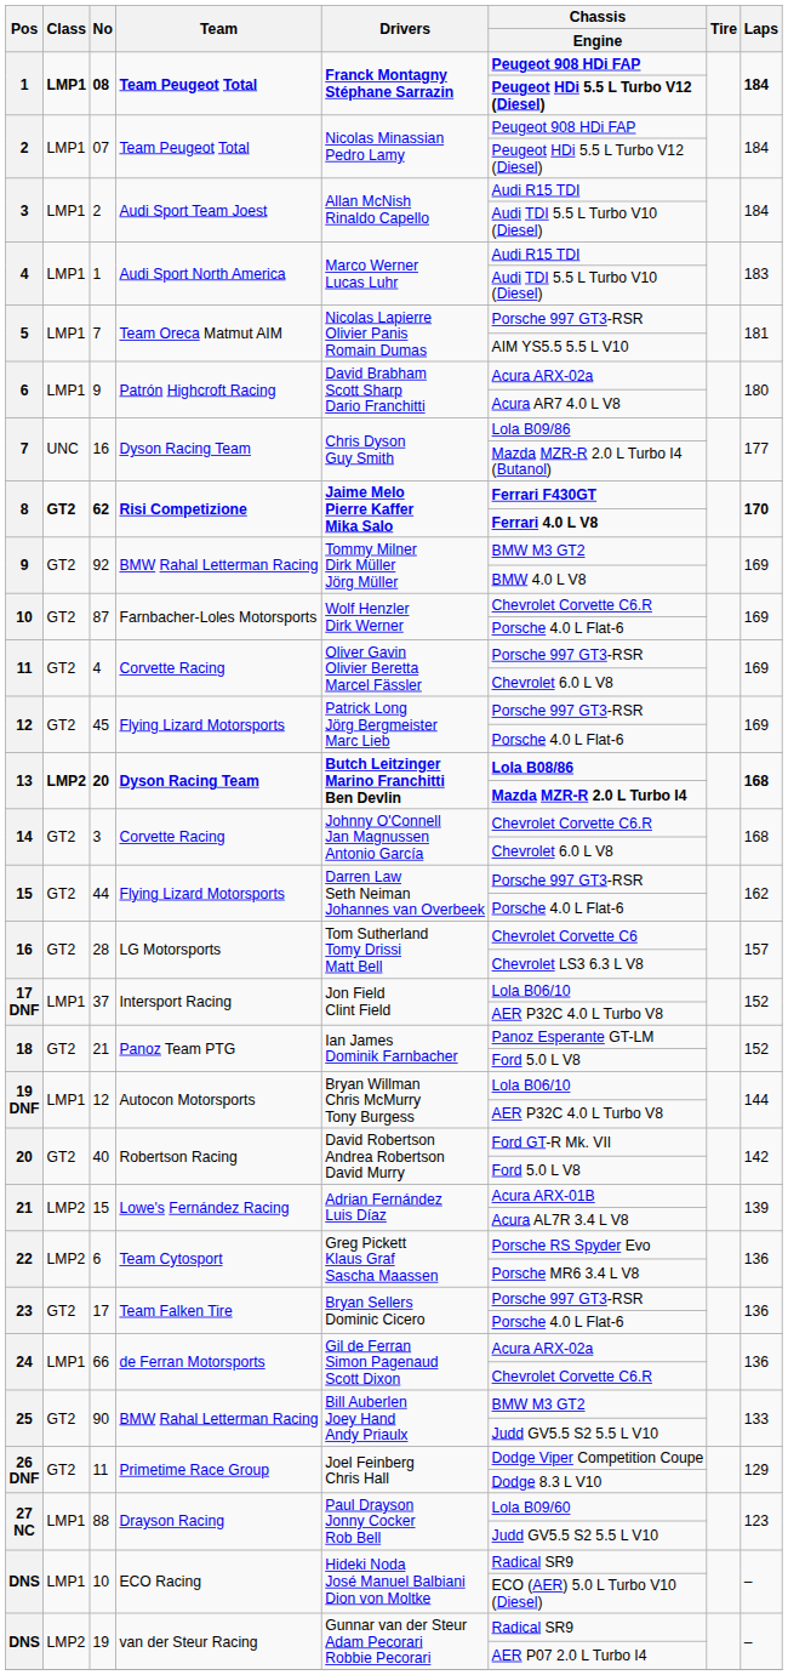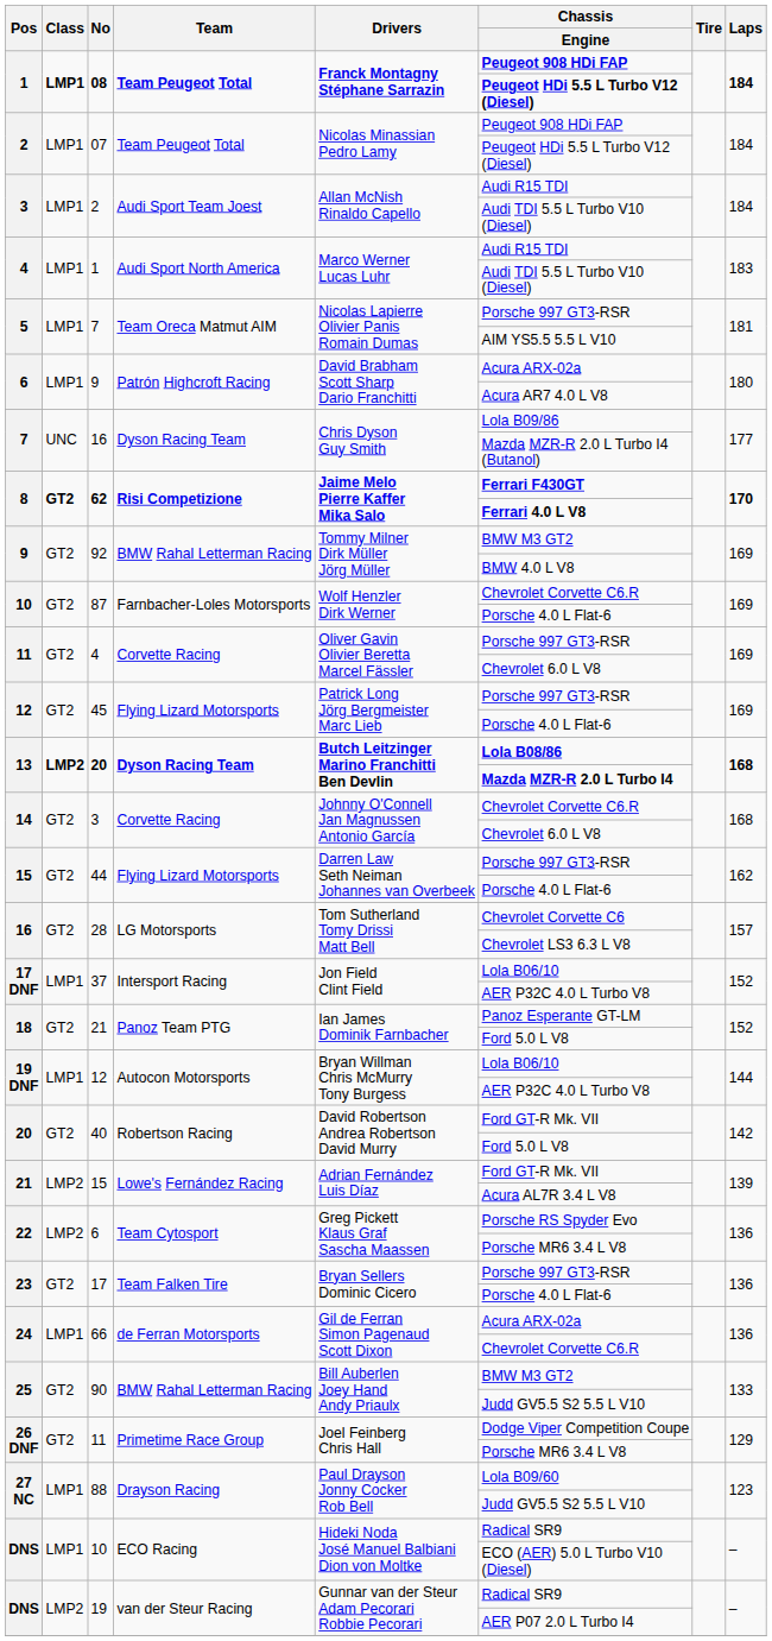row 43 | Chassis / Engine: Acura ARX-01B -> Ford GT-R Mk. VII
row 54 | Chassis / Engine: Dodge 8.3 L V10 -> Porsche MR6 3.4 L V8
